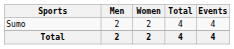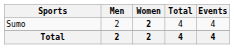Sumo | Women: normal -> bold
